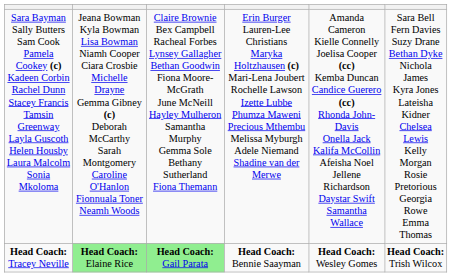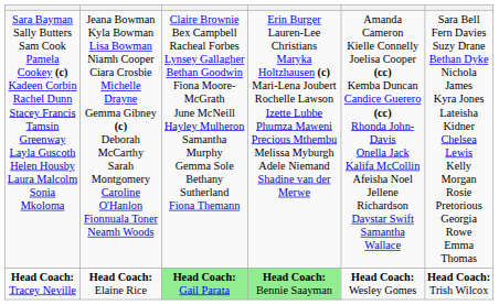Head Coach: Tracey Neville | column 2: lightgreen background -> no background
Head Coach: Tracey Neville | column 4: no background -> lightgreen background
